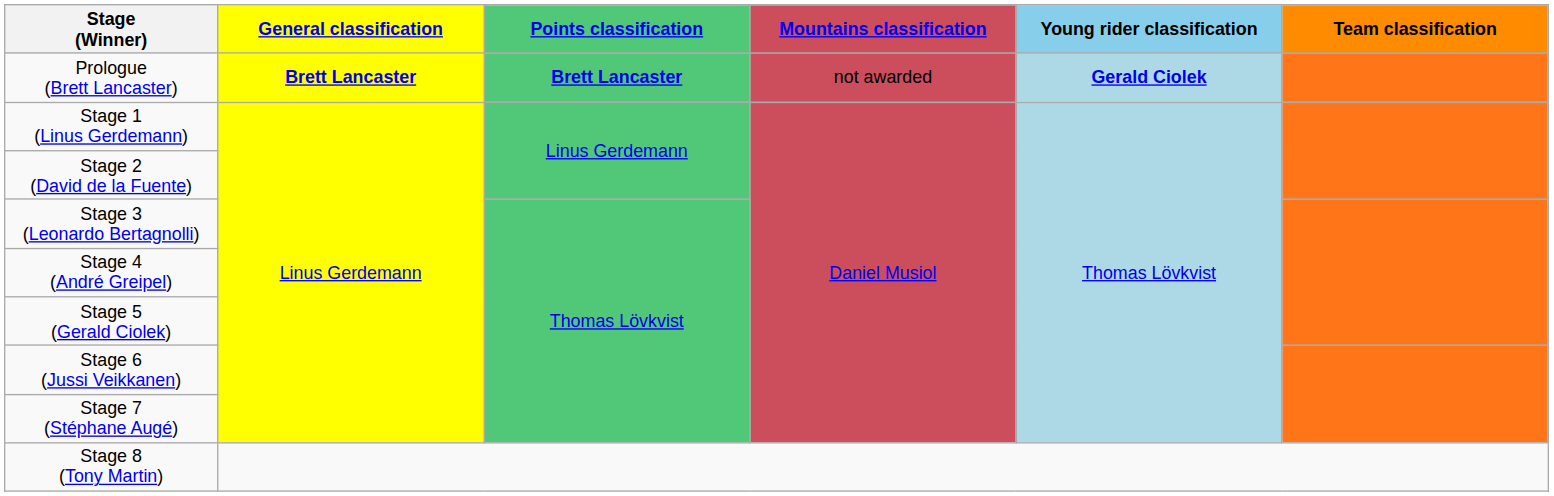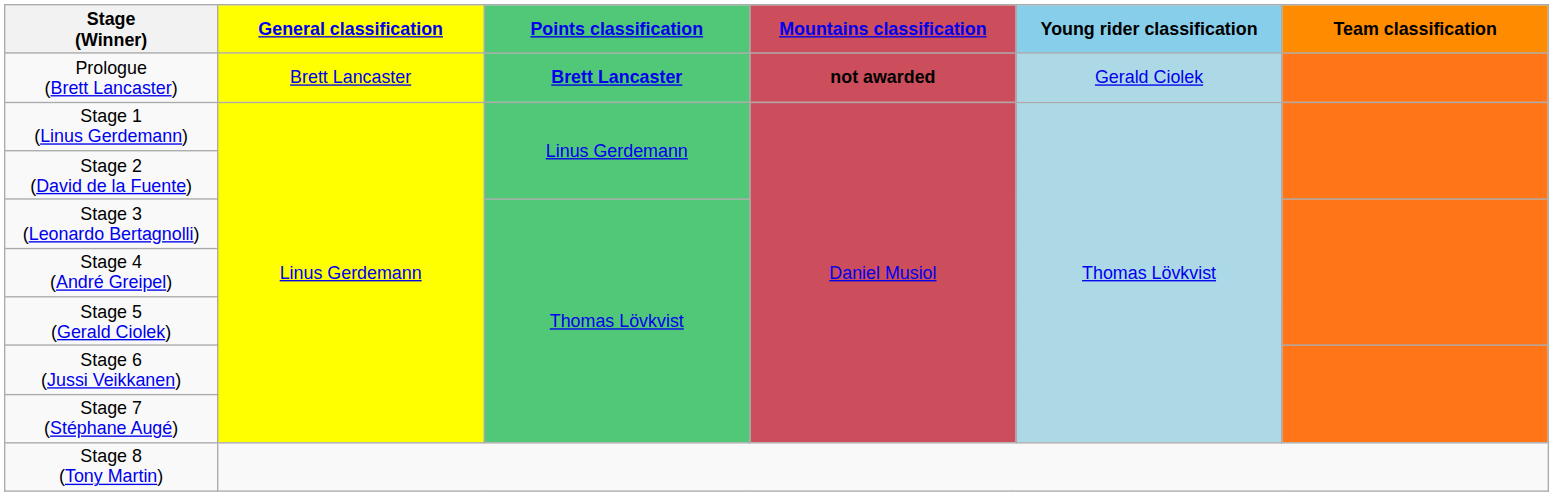Prologue (Brett Lancaster) | General classification: bold -> normal
Prologue (Brett Lancaster) | Mountains classification: normal -> bold
Prologue (Brett Lancaster) | Young rider classification: bold -> normal
